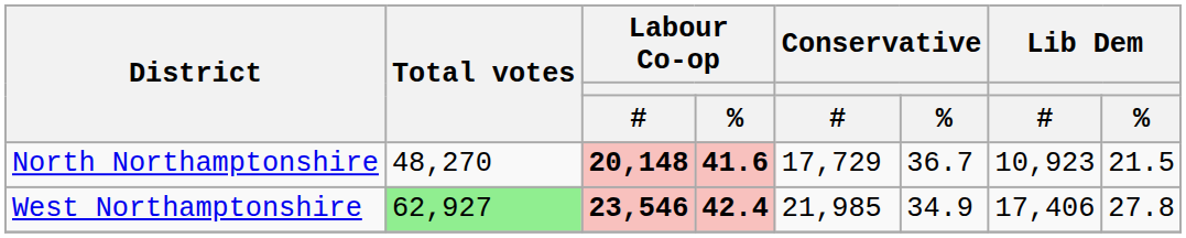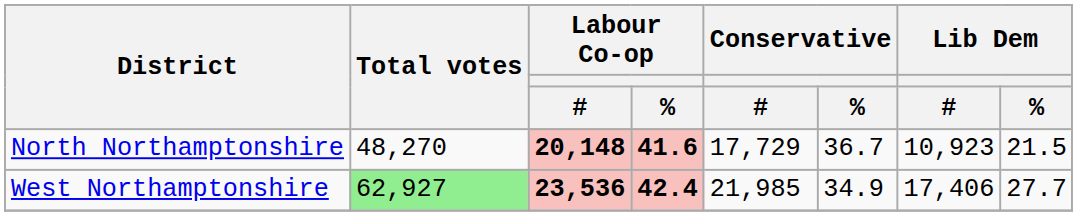West Northamptonshire | Labour Co-op / #: 23,546 -> 23,536
West Northamptonshire | Lib Dem / %: 27.8 -> 27.7
